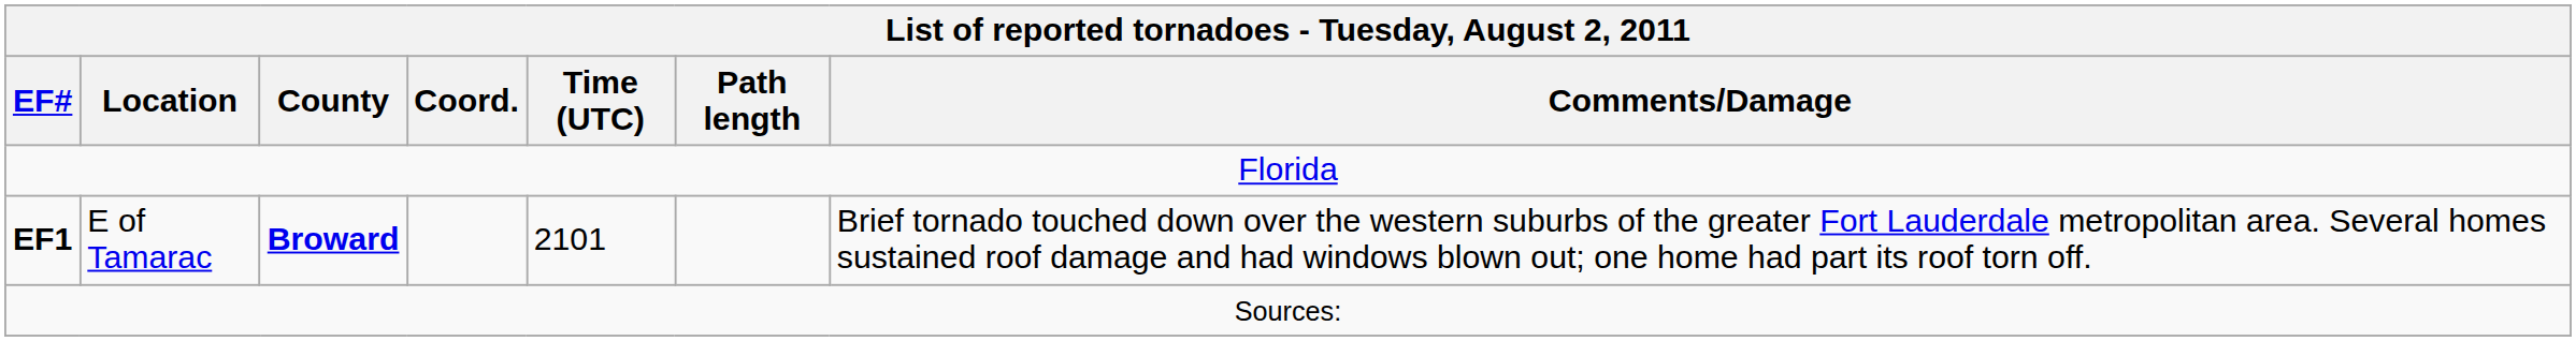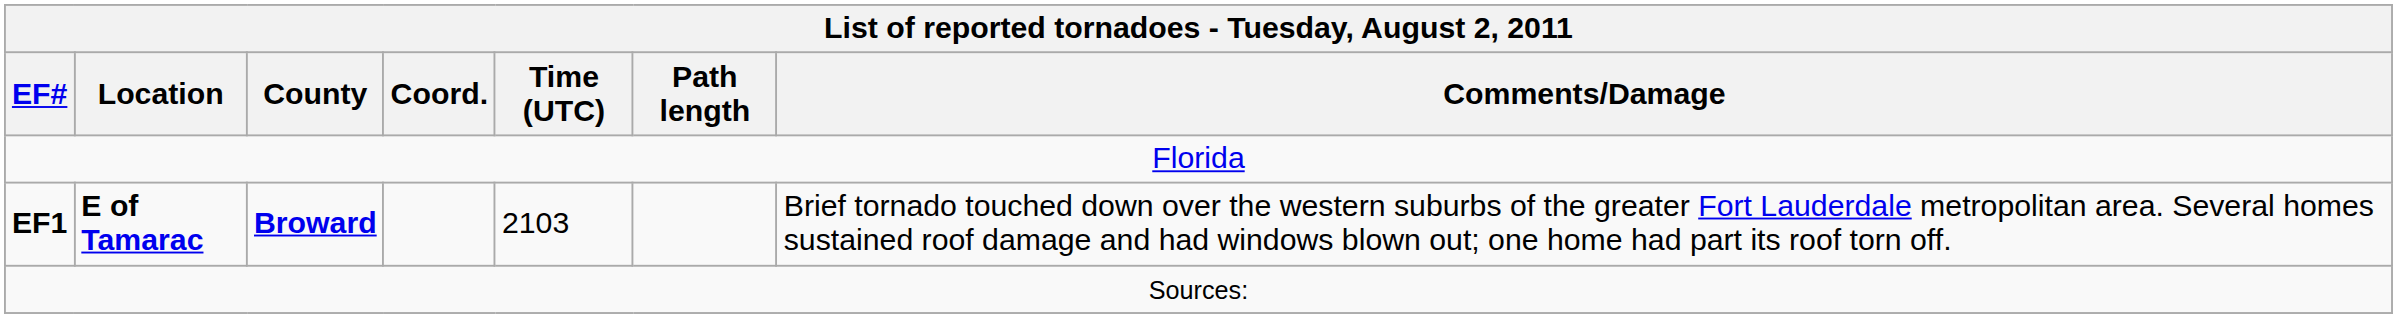EF1 | Location: normal -> bold
EF1 | Time (UTC): 2101 -> 2103
